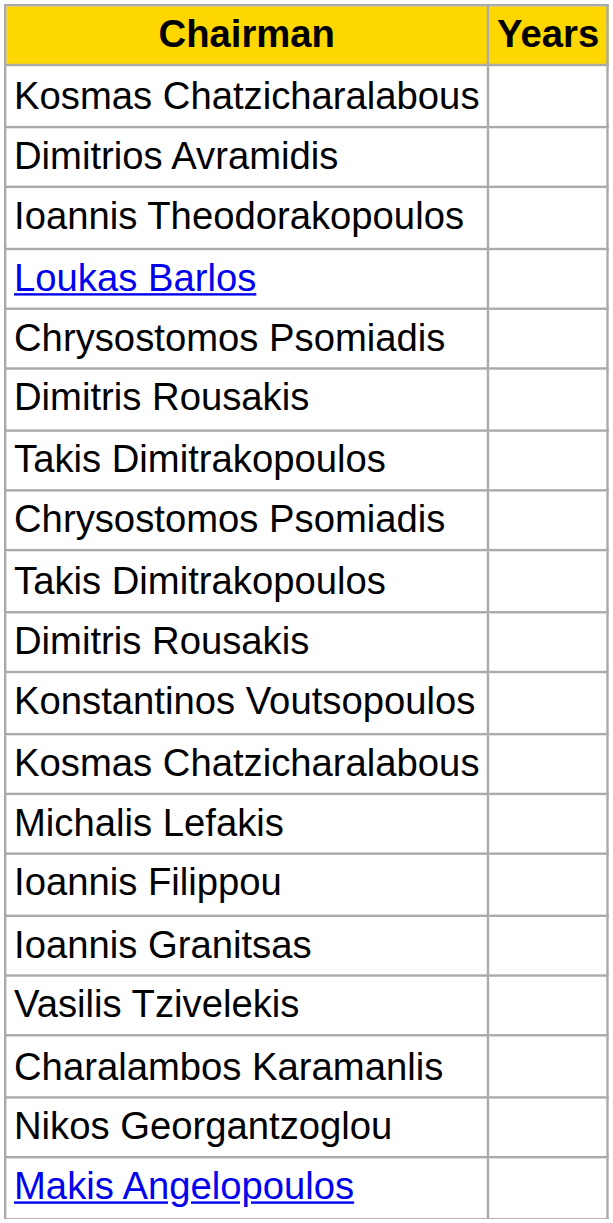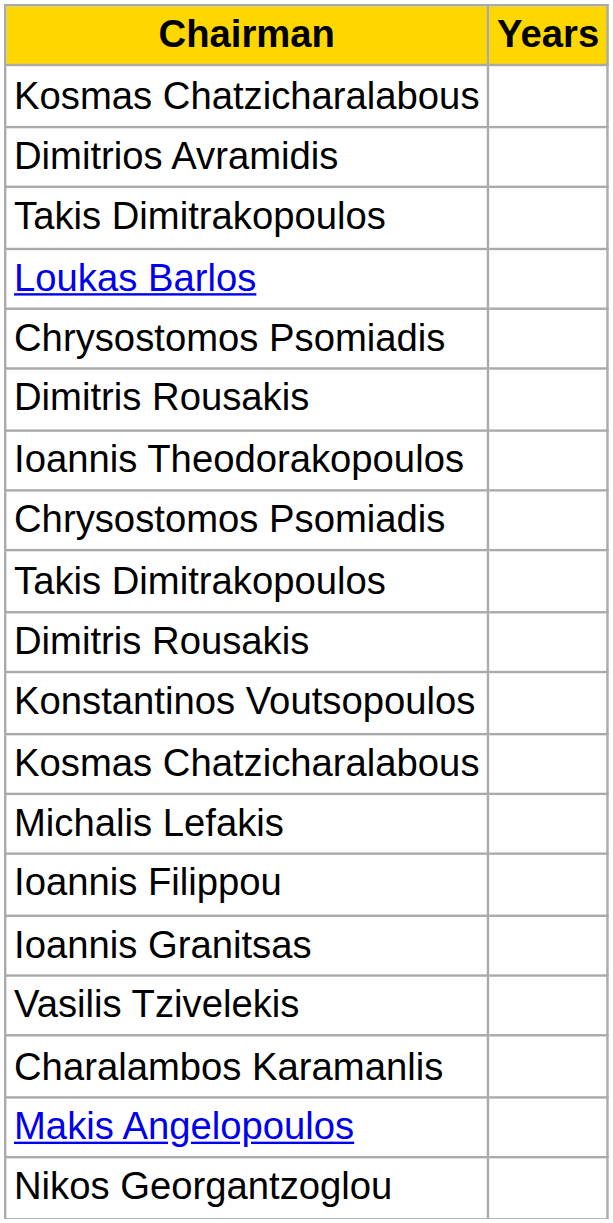row 4 | Chairman: Ioannis Theodorakopoulos -> Takis Dimitrakopoulos
row 8 | Chairman: Takis Dimitrakopoulos -> Ioannis Theodorakopoulos
row 19 | Chairman: Nikos Georgantzoglou -> Makis Angelopoulos
row 20 | Chairman: Makis Angelopoulos -> Nikos Georgantzoglou
